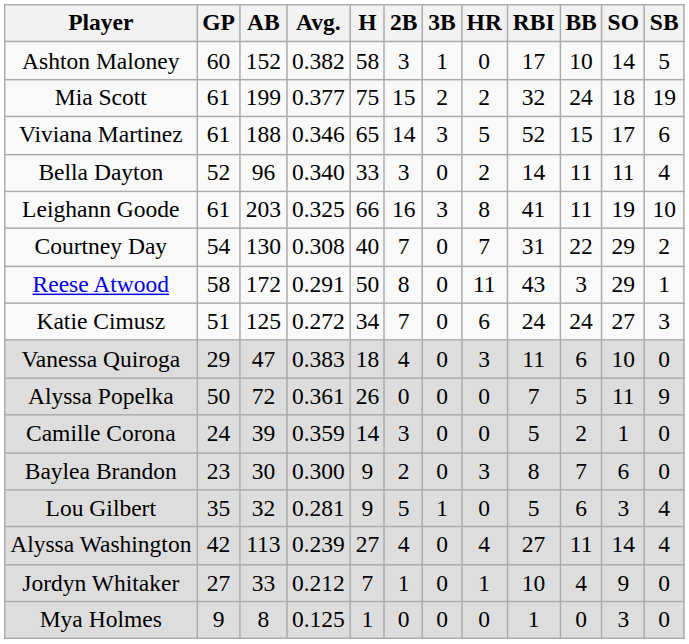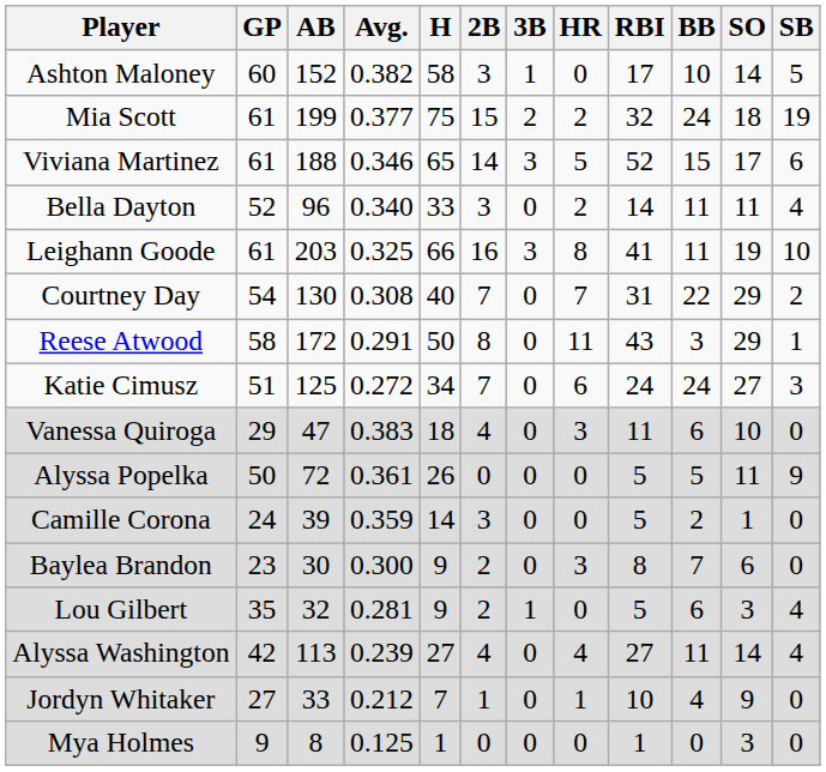Alyssa Popelka | RBI: 7 -> 5
Lou Gilbert | 2B: 5 -> 2
